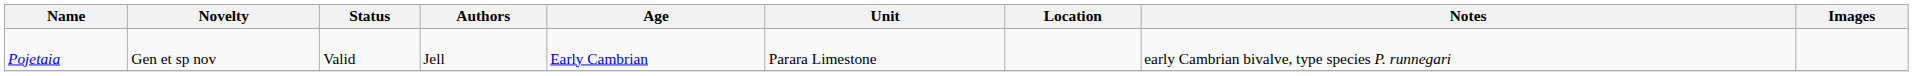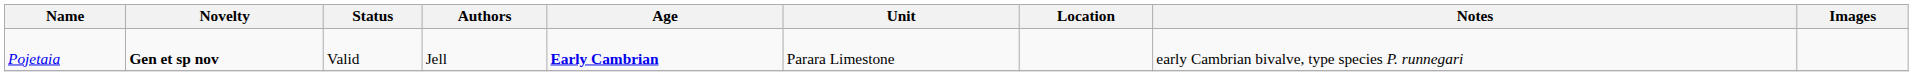Pojetaia | Novelty: normal -> bold
Pojetaia | Age: normal -> bold
